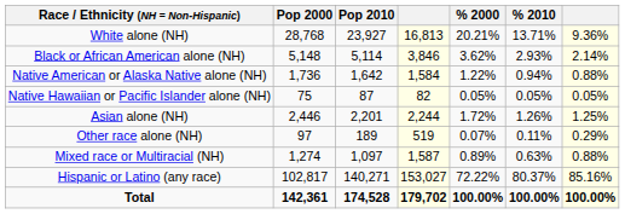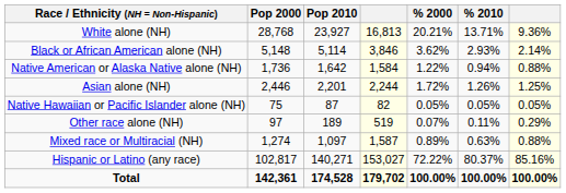rows swapped: Asian alone (NH) <-> Native Hawaiian or Pacific Islander alone (NH)
